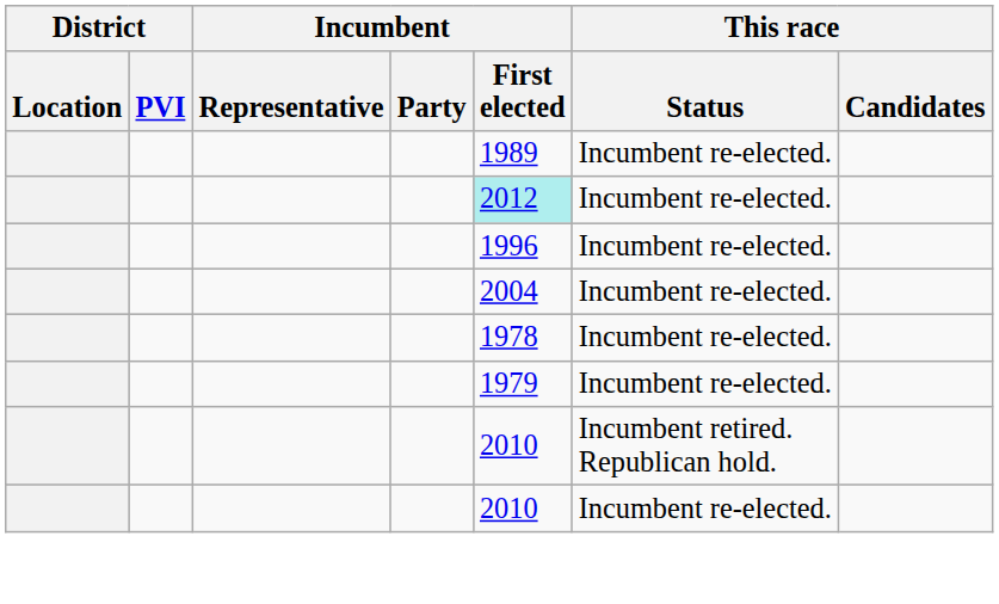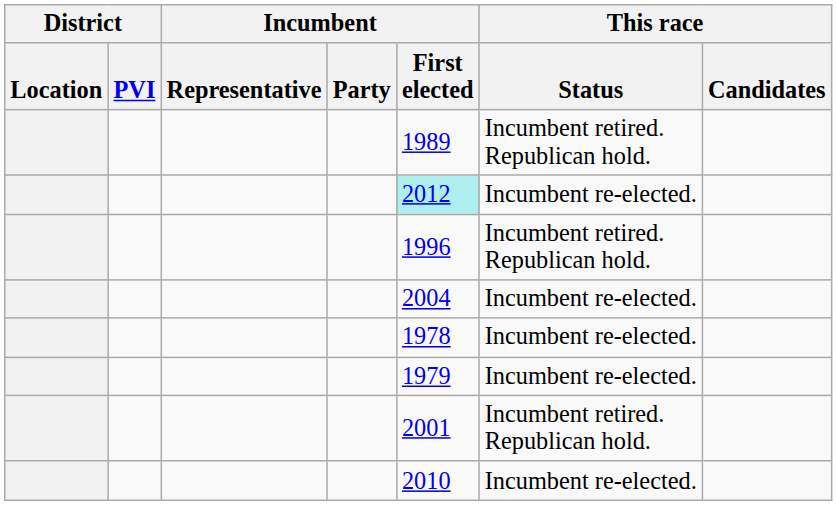row 3 | This race / Status: Incumbent re-elected. -> Incumbent retired. Republican hold.
row 5 | This race / Status: Incumbent re-elected. -> Incumbent retired. Republican hold.
row 9 | Incumbent / First elected: 2010 -> 2001
